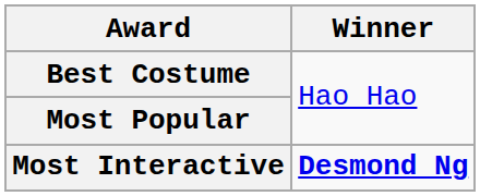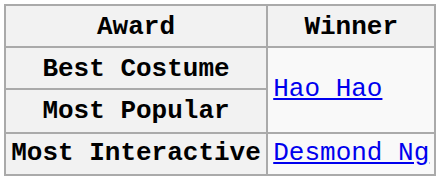Most Interactive | Winner: bold -> normal
